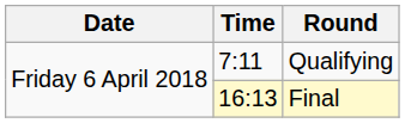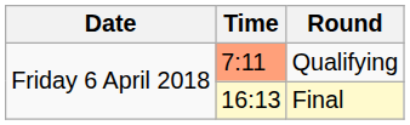Qualifying | Time: no background -> lightsalmon background
